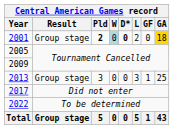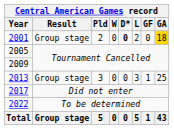2001 | Central American Games record / Pld: bold -> normal
2001 | Central American Games record / W: lightblue background -> no background
